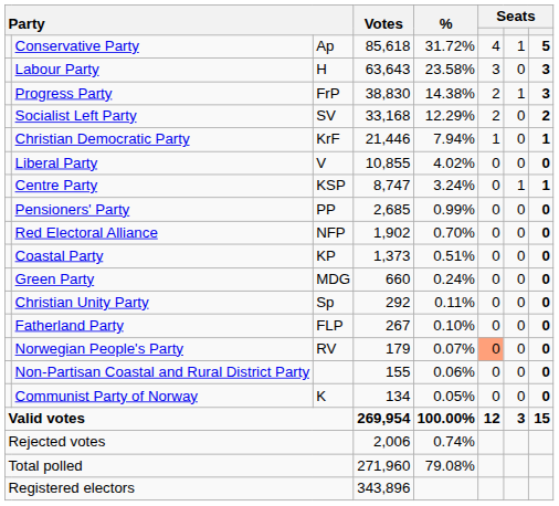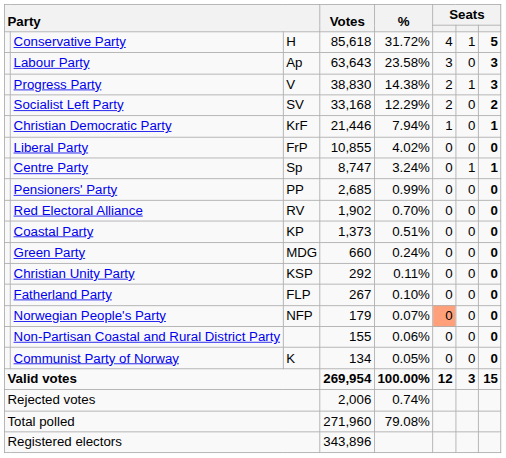Conservative Party | column 3: Ap -> H
Labour Party | column 3: H -> Ap
Progress Party | column 3: FrP -> V
Liberal Party | column 3: V -> FrP
Centre Party | column 3: KSP -> Sp
Red Electoral Alliance | column 3: NFP -> RV
Christian Unity Party | column 3: Sp -> KSP
Norwegian People's Party | column 3: RV -> NFP
